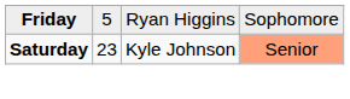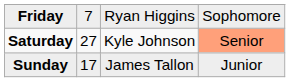Friday | column 2: 5 -> 7
Saturday | column 2: 23 -> 27
+ row: Sunday | 17 | James Tallon | Junior
